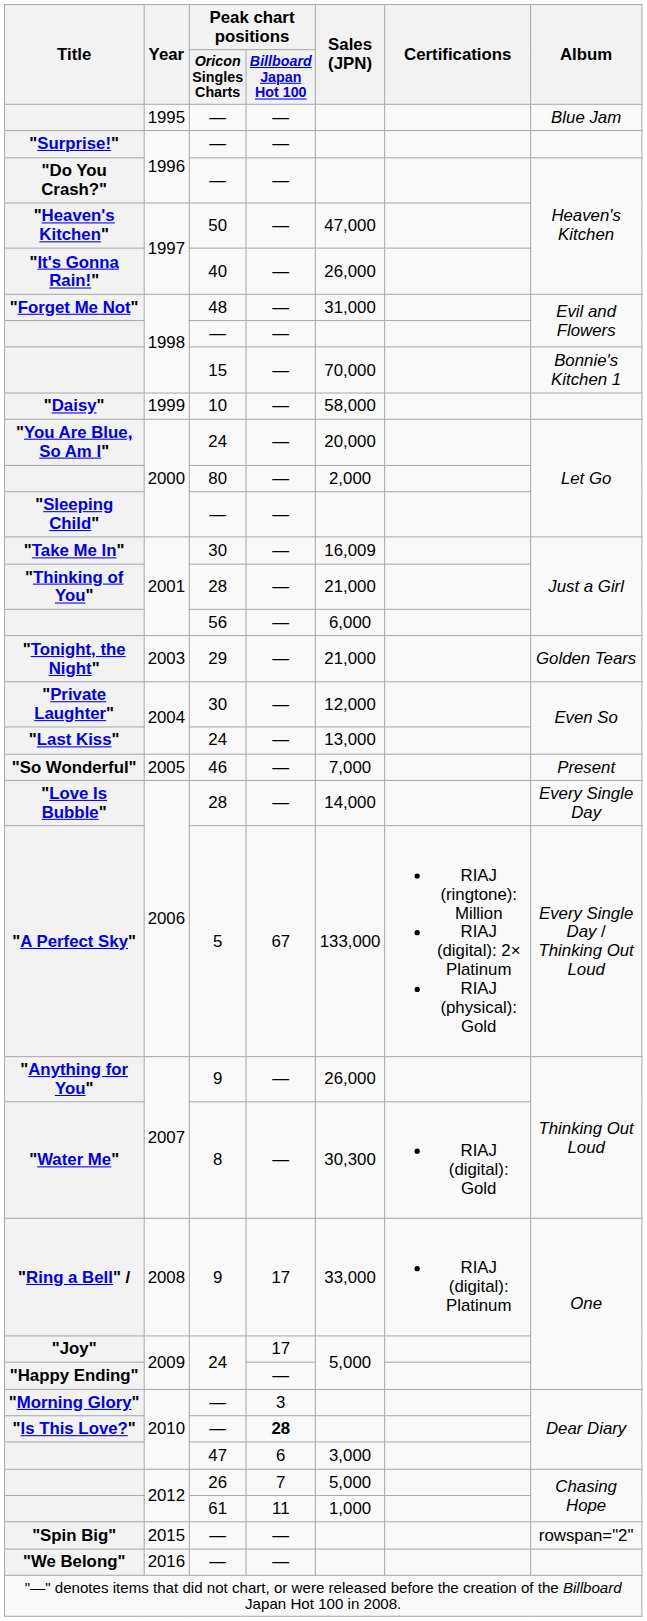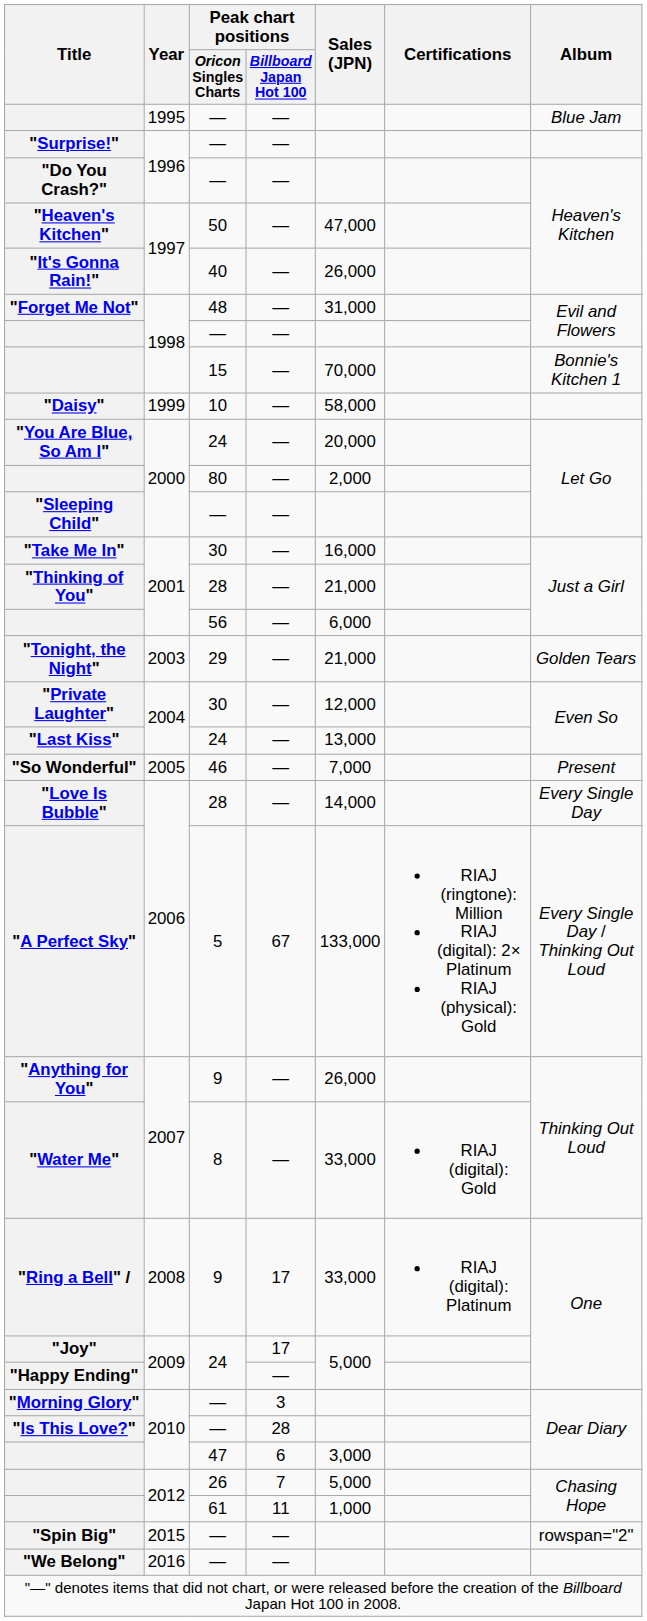"Take Me In" | Sales (JPN): 16,009 -> 16,000
"Water Me" | Sales (JPN): 30,300 -> 33,000
"Is This Love?" | Peak chart positions / Billboard Japan Hot 100: bold -> normal
